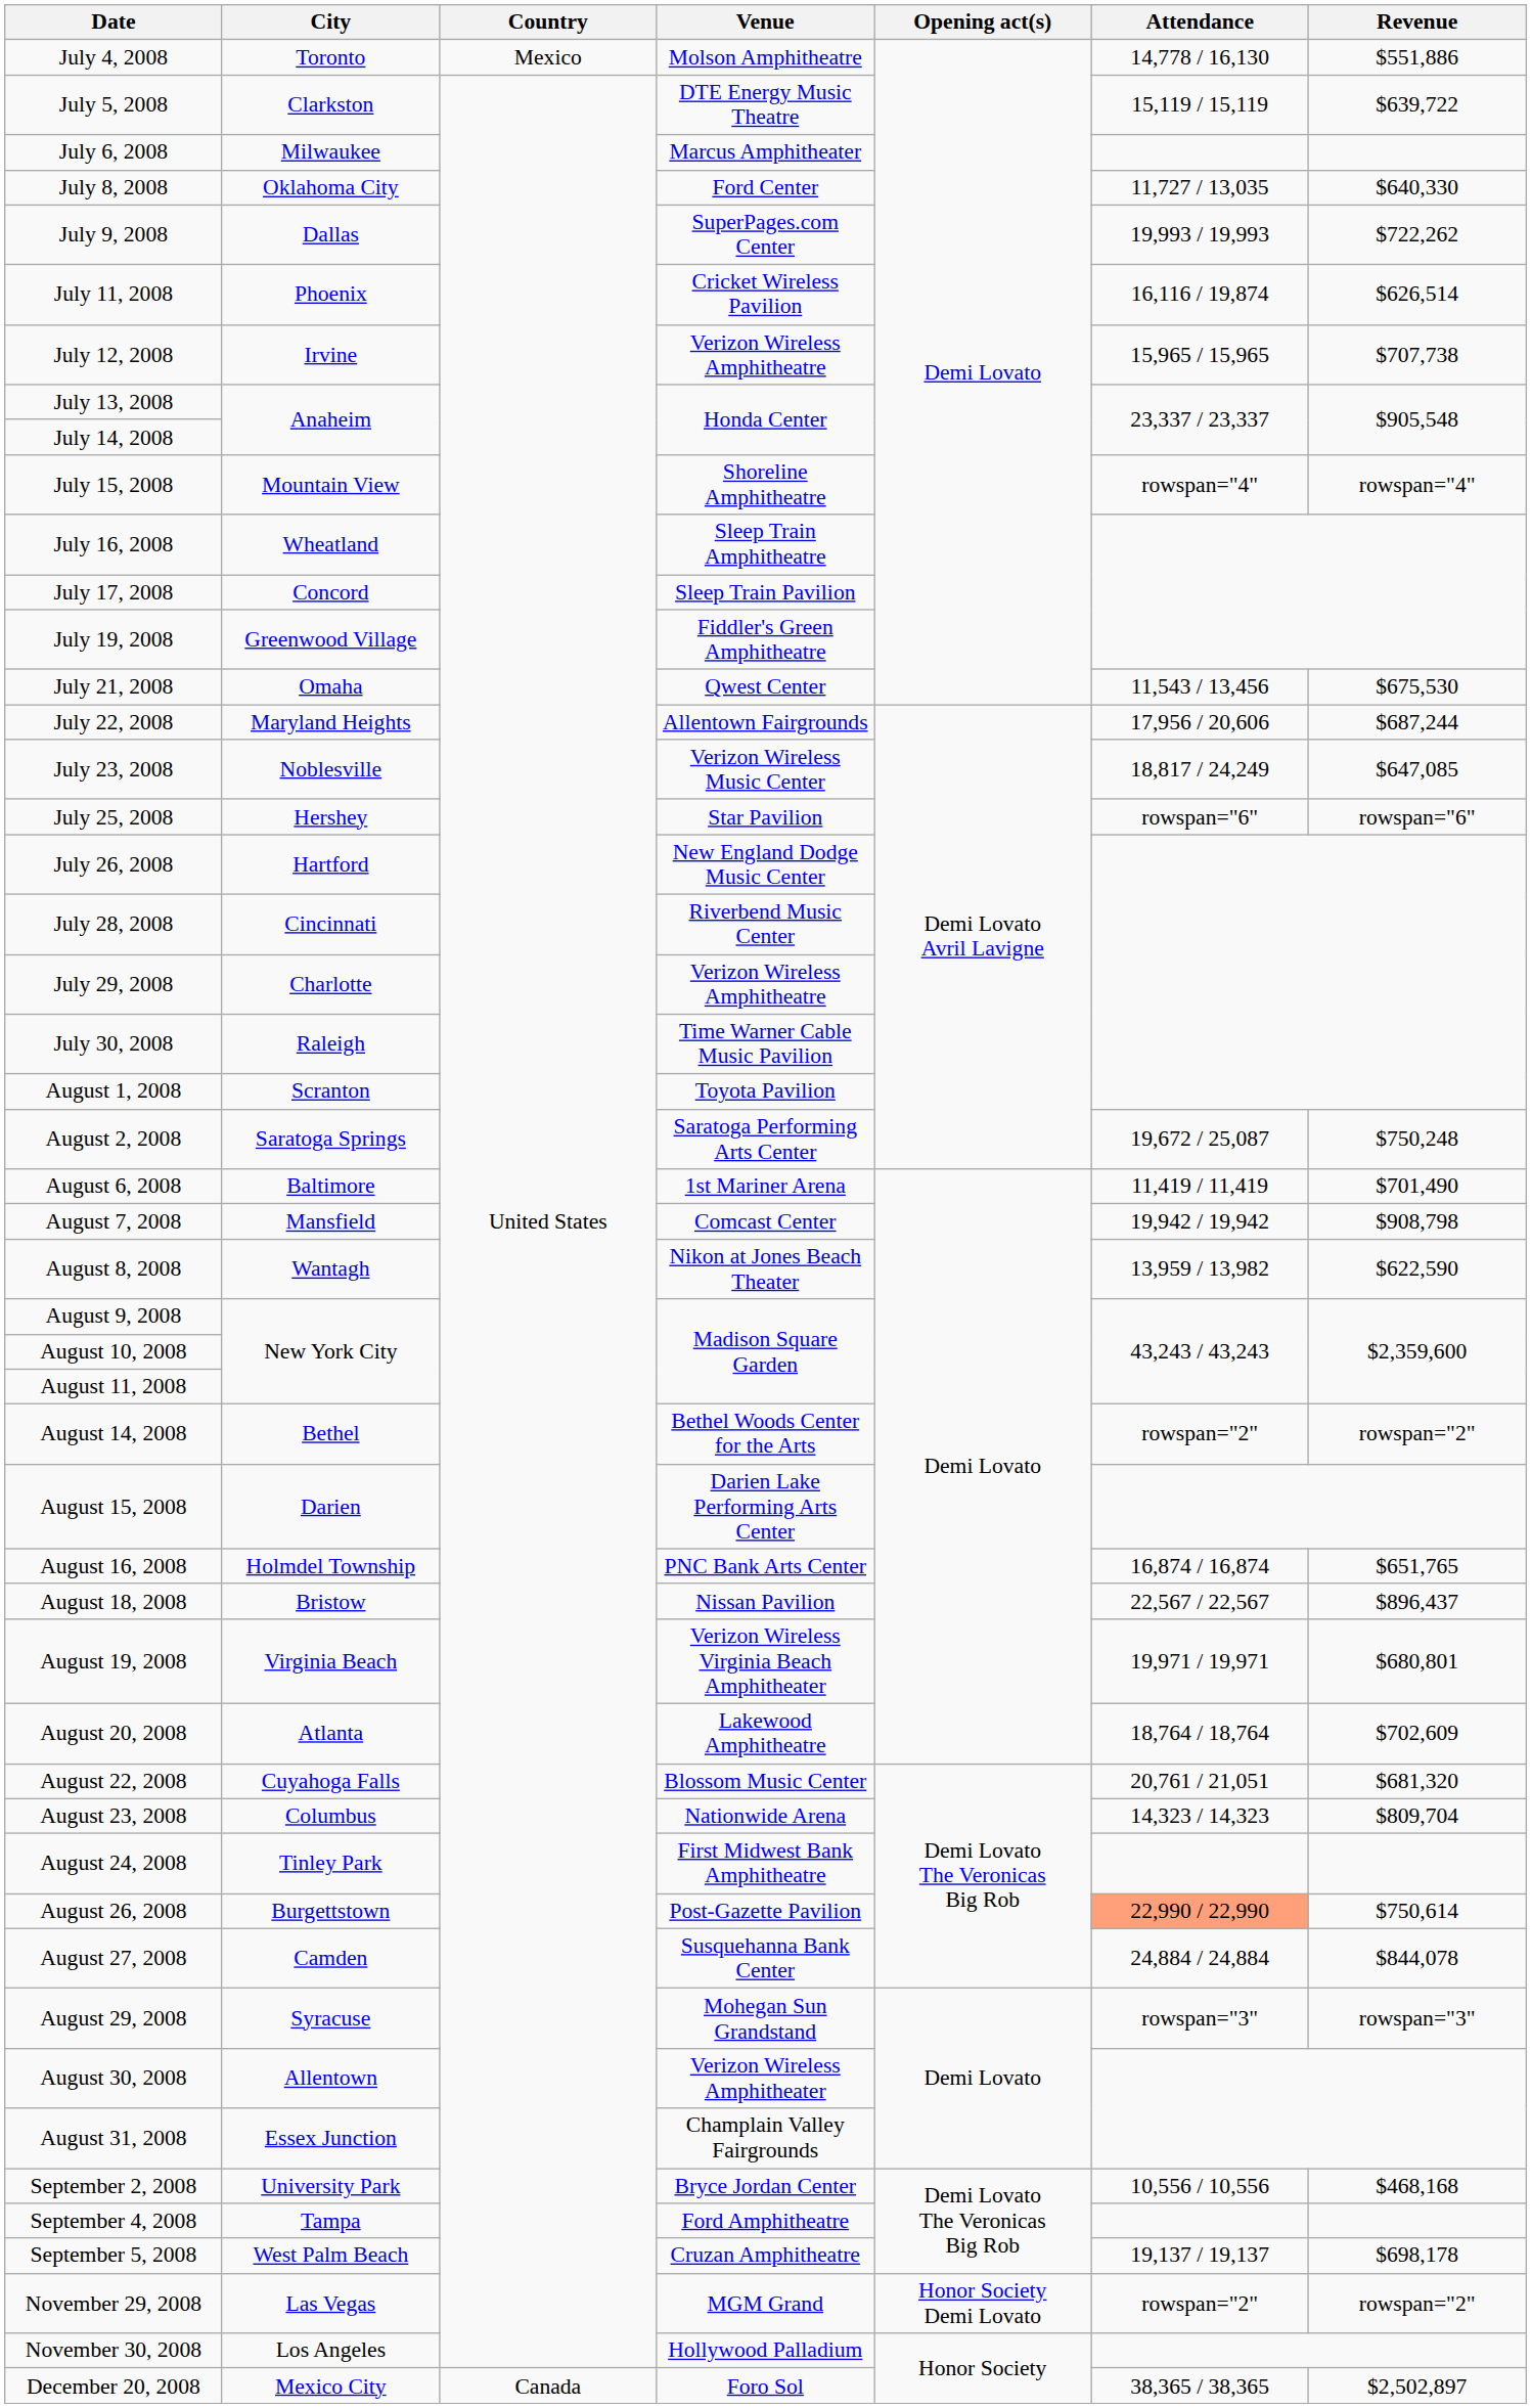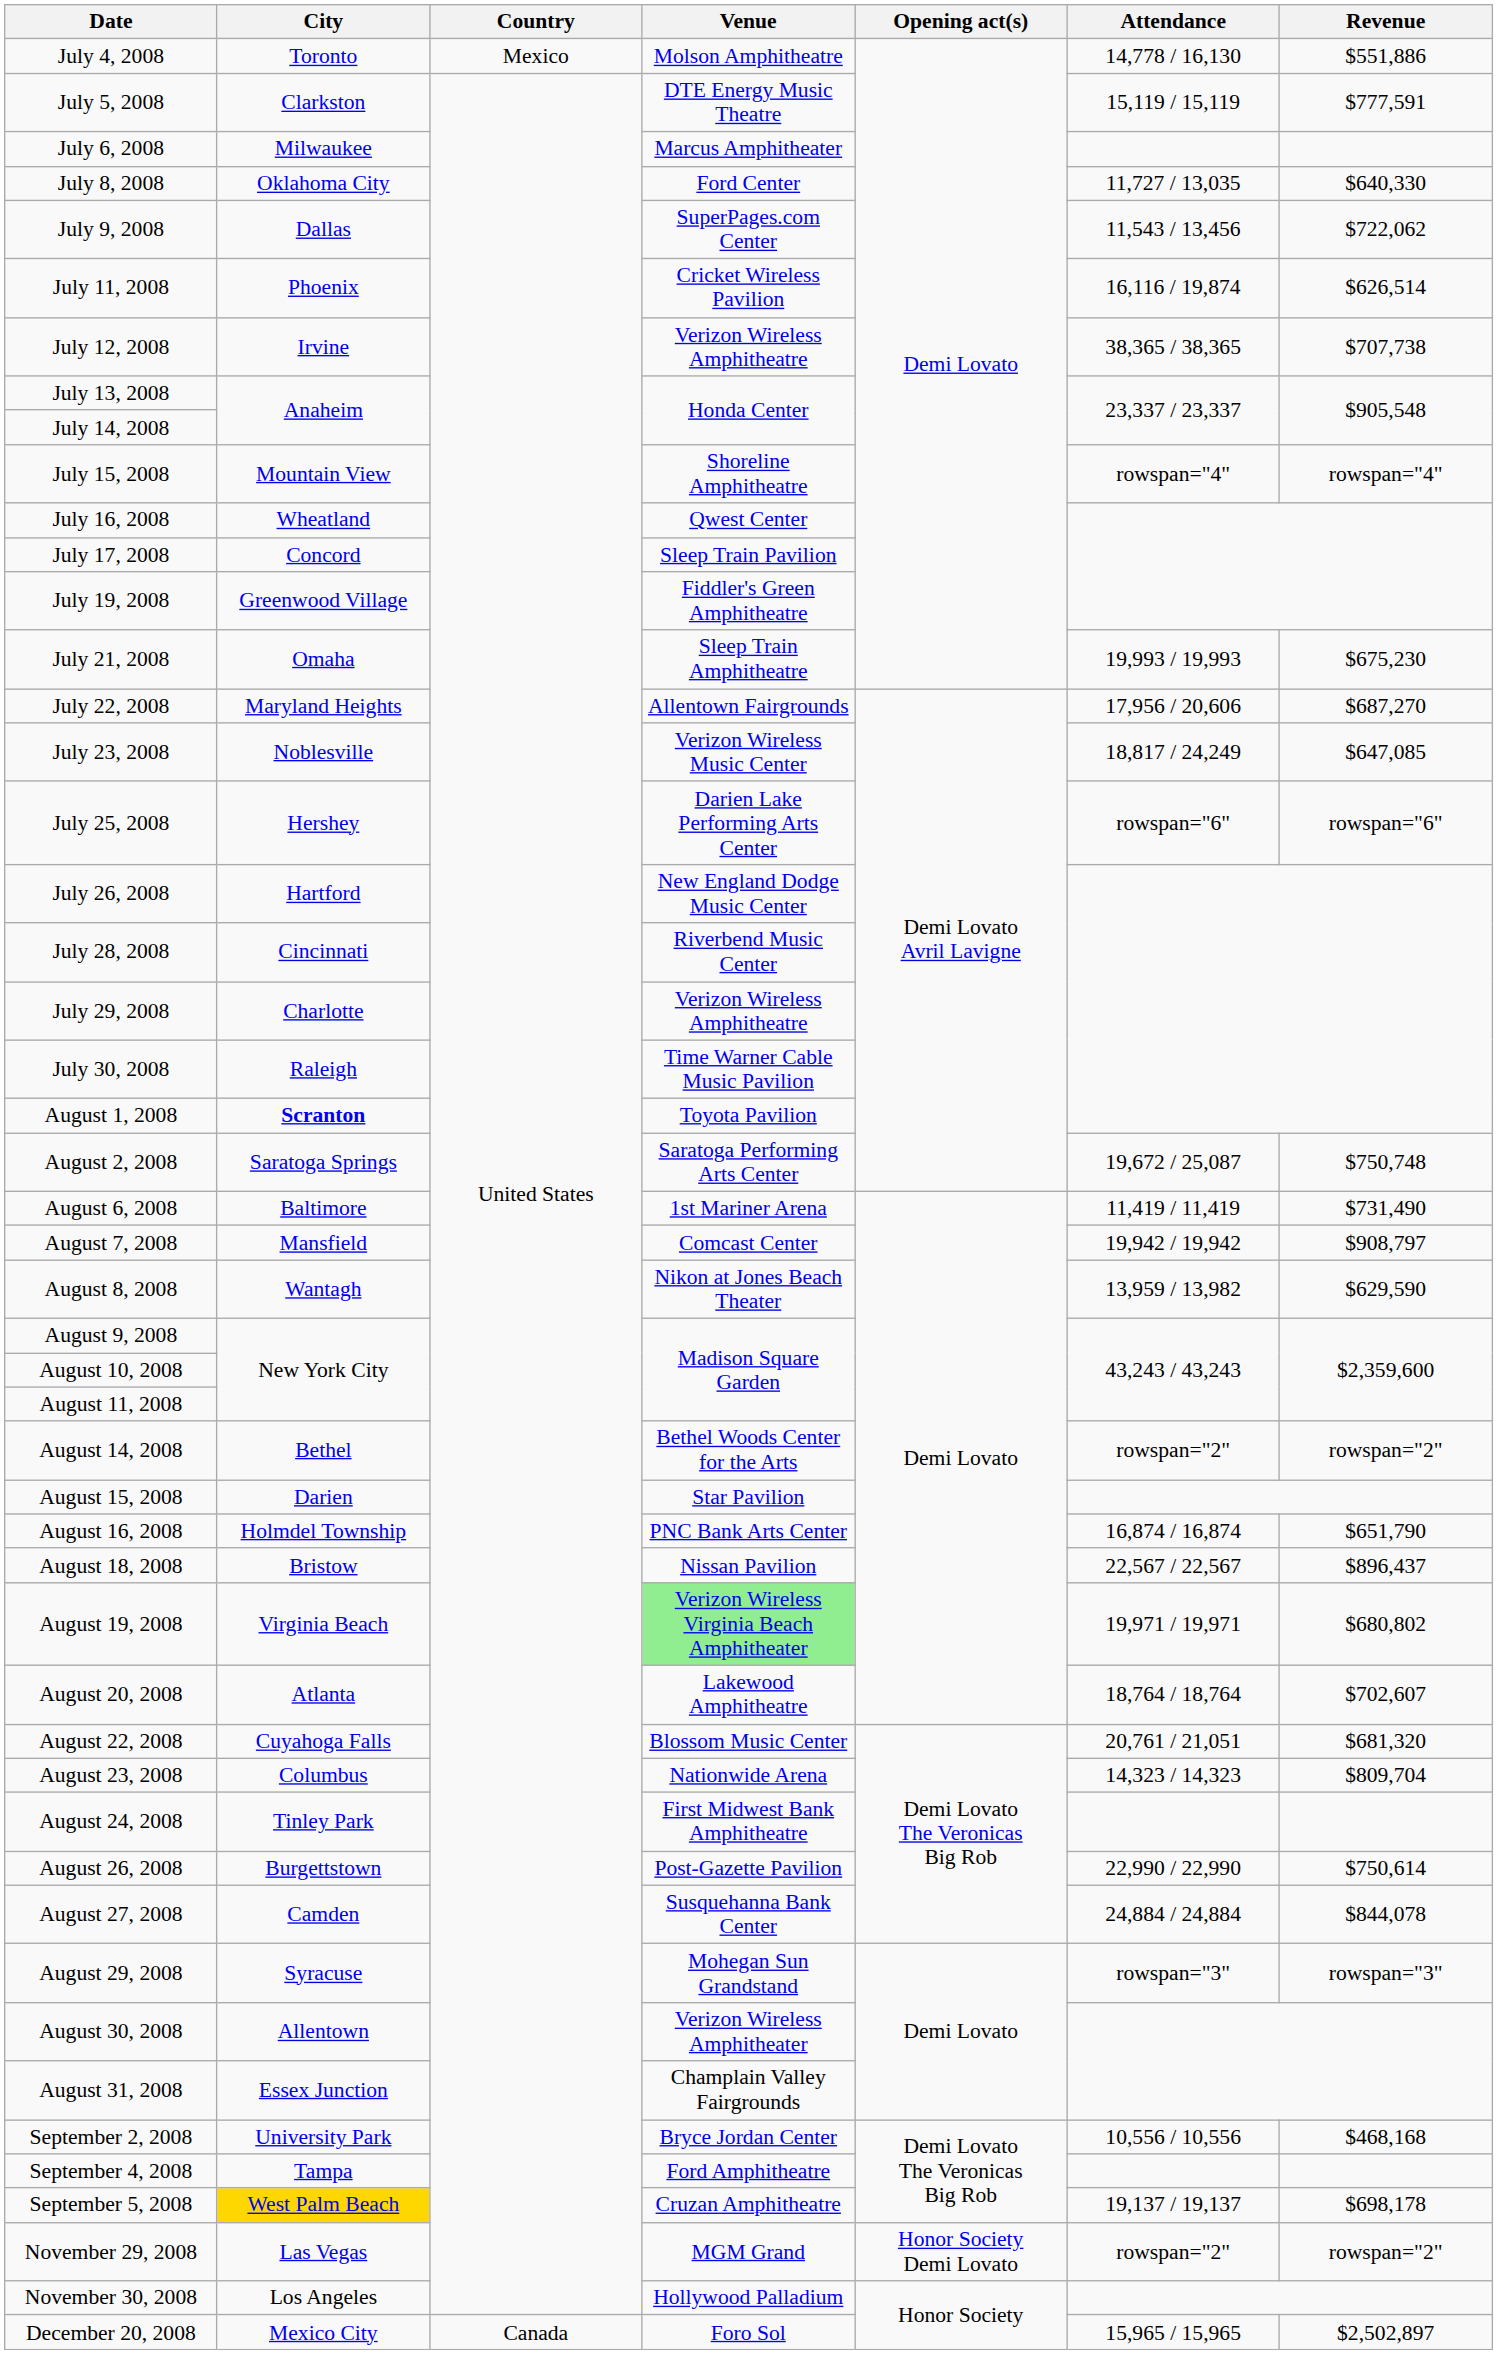July 5, 2008 | Revenue: $639,722 -> $777,591
July 9, 2008 | Attendance: 19,993 / 19,993 -> 11,543 / 13,456
July 9, 2008 | Revenue: $722,262 -> $722,062
July 12, 2008 | Attendance: 15,965 / 15,965 -> 38,365 / 38,365
July 16, 2008 | Venue: Sleep Train Amphitheatre -> Qwest Center
July 21, 2008 | Venue: Qwest Center -> Sleep Train Amphitheatre
July 21, 2008 | Attendance: 11,543 / 13,456 -> 19,993 / 19,993
July 21, 2008 | Revenue: $675,530 -> $675,230
July 22, 2008 | Revenue: $687,244 -> $687,270
July 25, 2008 | Venue: Star Pavilion -> Darien Lake Performing Arts Center
August 1, 2008 | City: normal -> bold
August 2, 2008 | Revenue: $750,248 -> $750,748
August 6, 2008 | Revenue: $701,490 -> $731,490
August 7, 2008 | Revenue: $908,798 -> $908,797
August 8, 2008 | Revenue: $622,590 -> $629,590
August 15, 2008 | Venue: Darien Lake Performing Arts Center -> Star Pavilion
August 16, 2008 | Revenue: $651,765 -> $651,790
August 19, 2008 | Venue: no background -> lightgreen background
August 19, 2008 | Revenue: $680,801 -> $680,802
August 20, 2008 | Revenue: $702,609 -> $702,607
August 26, 2008 | Attendance: lightsalmon background -> no background
September 5, 2008 | City: no background -> gold background
December 20, 2008 | Attendance: 38,365 / 38,365 -> 15,965 / 15,965
